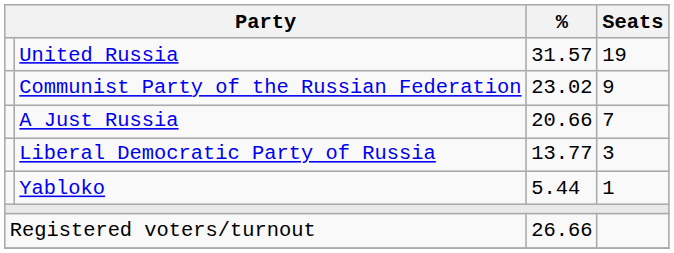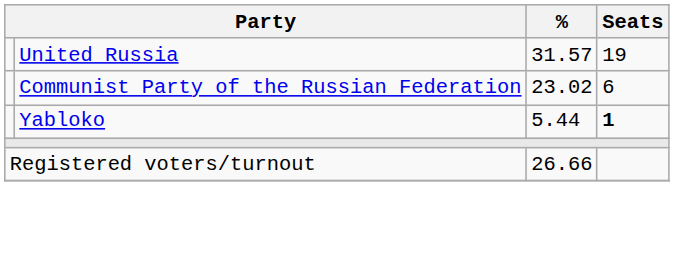Communist Party of the Russian Federation | Seats: 9 -> 6
- row: A Just Russia | 20.66 | 7
- row: Liberal Democratic Party of Russia | 13.77 | 3
Yabloko | Seats: normal -> bold
